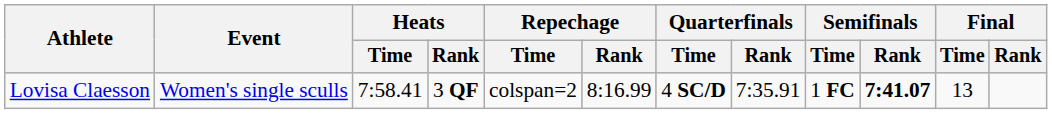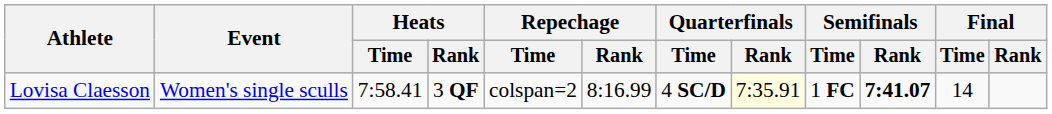Lovisa Claesson | Quarterfinals / Rank: no background -> lightyellow background
Lovisa Claesson | Final / Time: 13 -> 14
